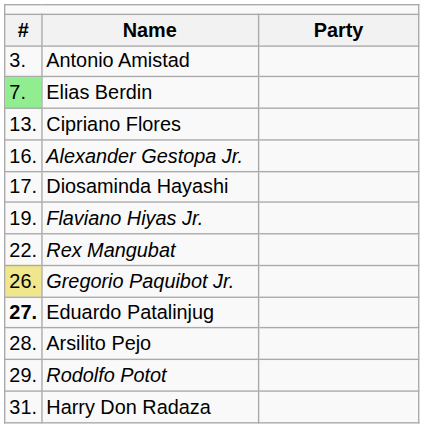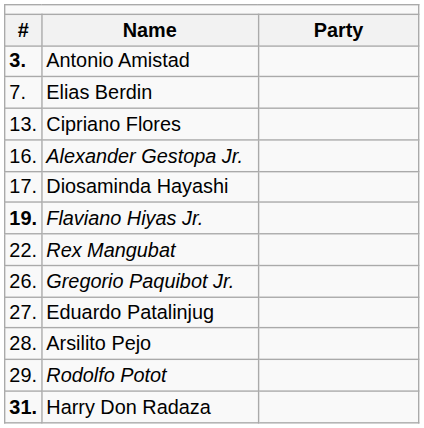Antonio Amistad | column 1: normal -> bold
Elias Berdin | column 1: lightgreen background -> no background
Flaviano Hiyas Jr. | column 1: normal -> bold
Gregorio Paquibot Jr. | column 1: khaki background -> no background
Eduardo Patalinjug | column 1: bold -> normal
Harry Don Radaza | column 1: normal -> bold
